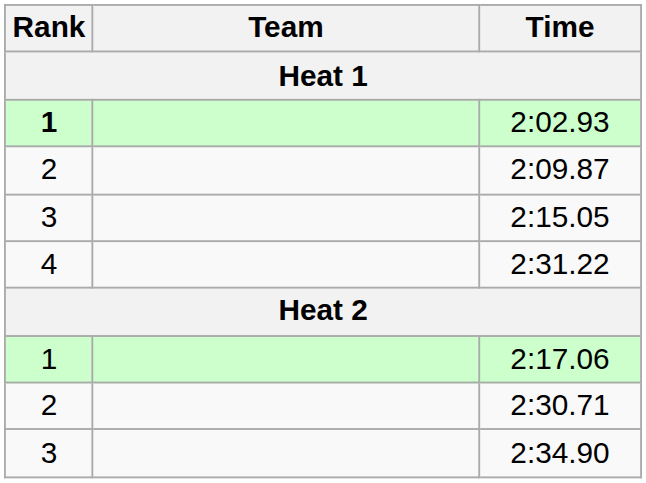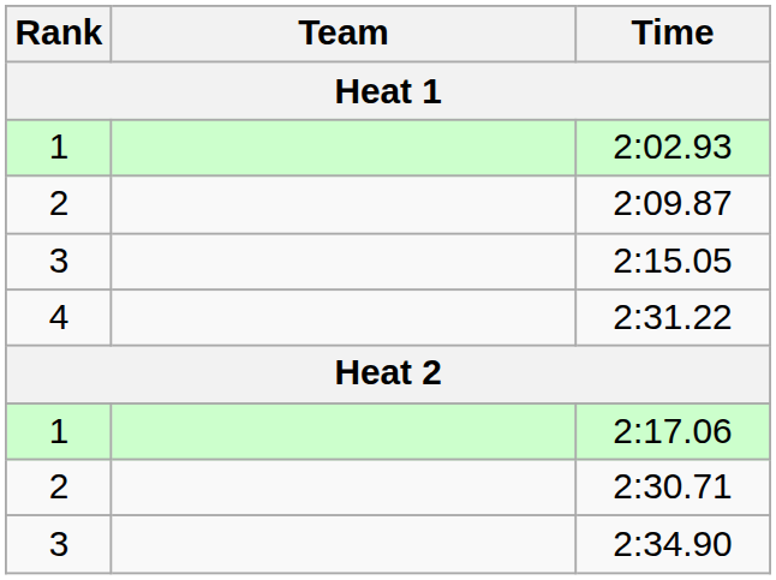2:02.93 | Rank: bold -> normal
